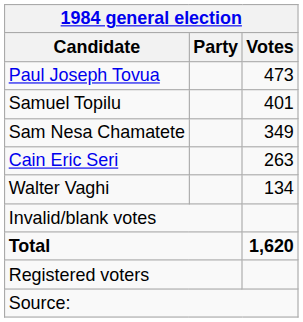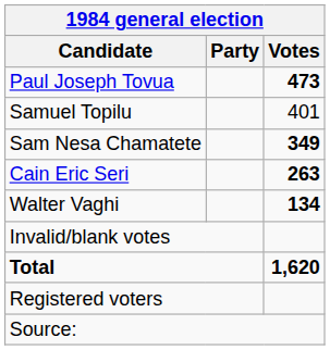Paul Joseph Tovua | Votes: normal -> bold
Sam Nesa Chamatete | Votes: normal -> bold
Cain Eric Seri | Votes: normal -> bold
Walter Vaghi | Votes: normal -> bold
